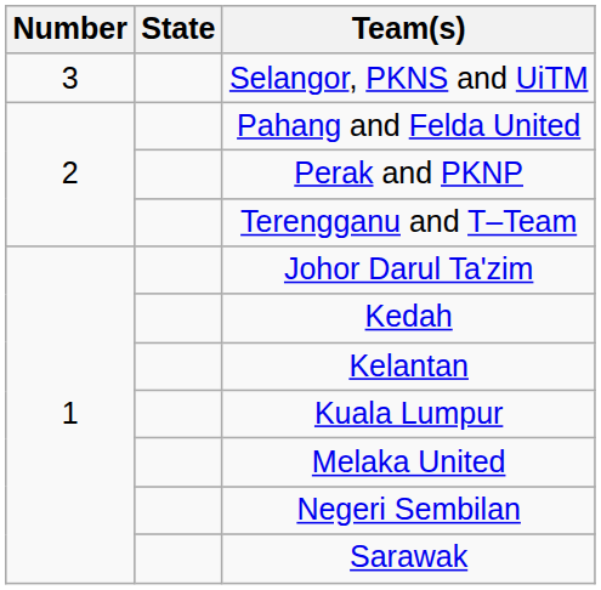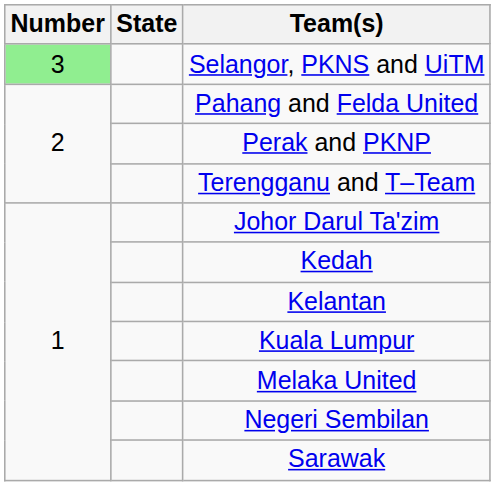Selangor, PKNS and UiTM | Number: no background -> lightgreen background
